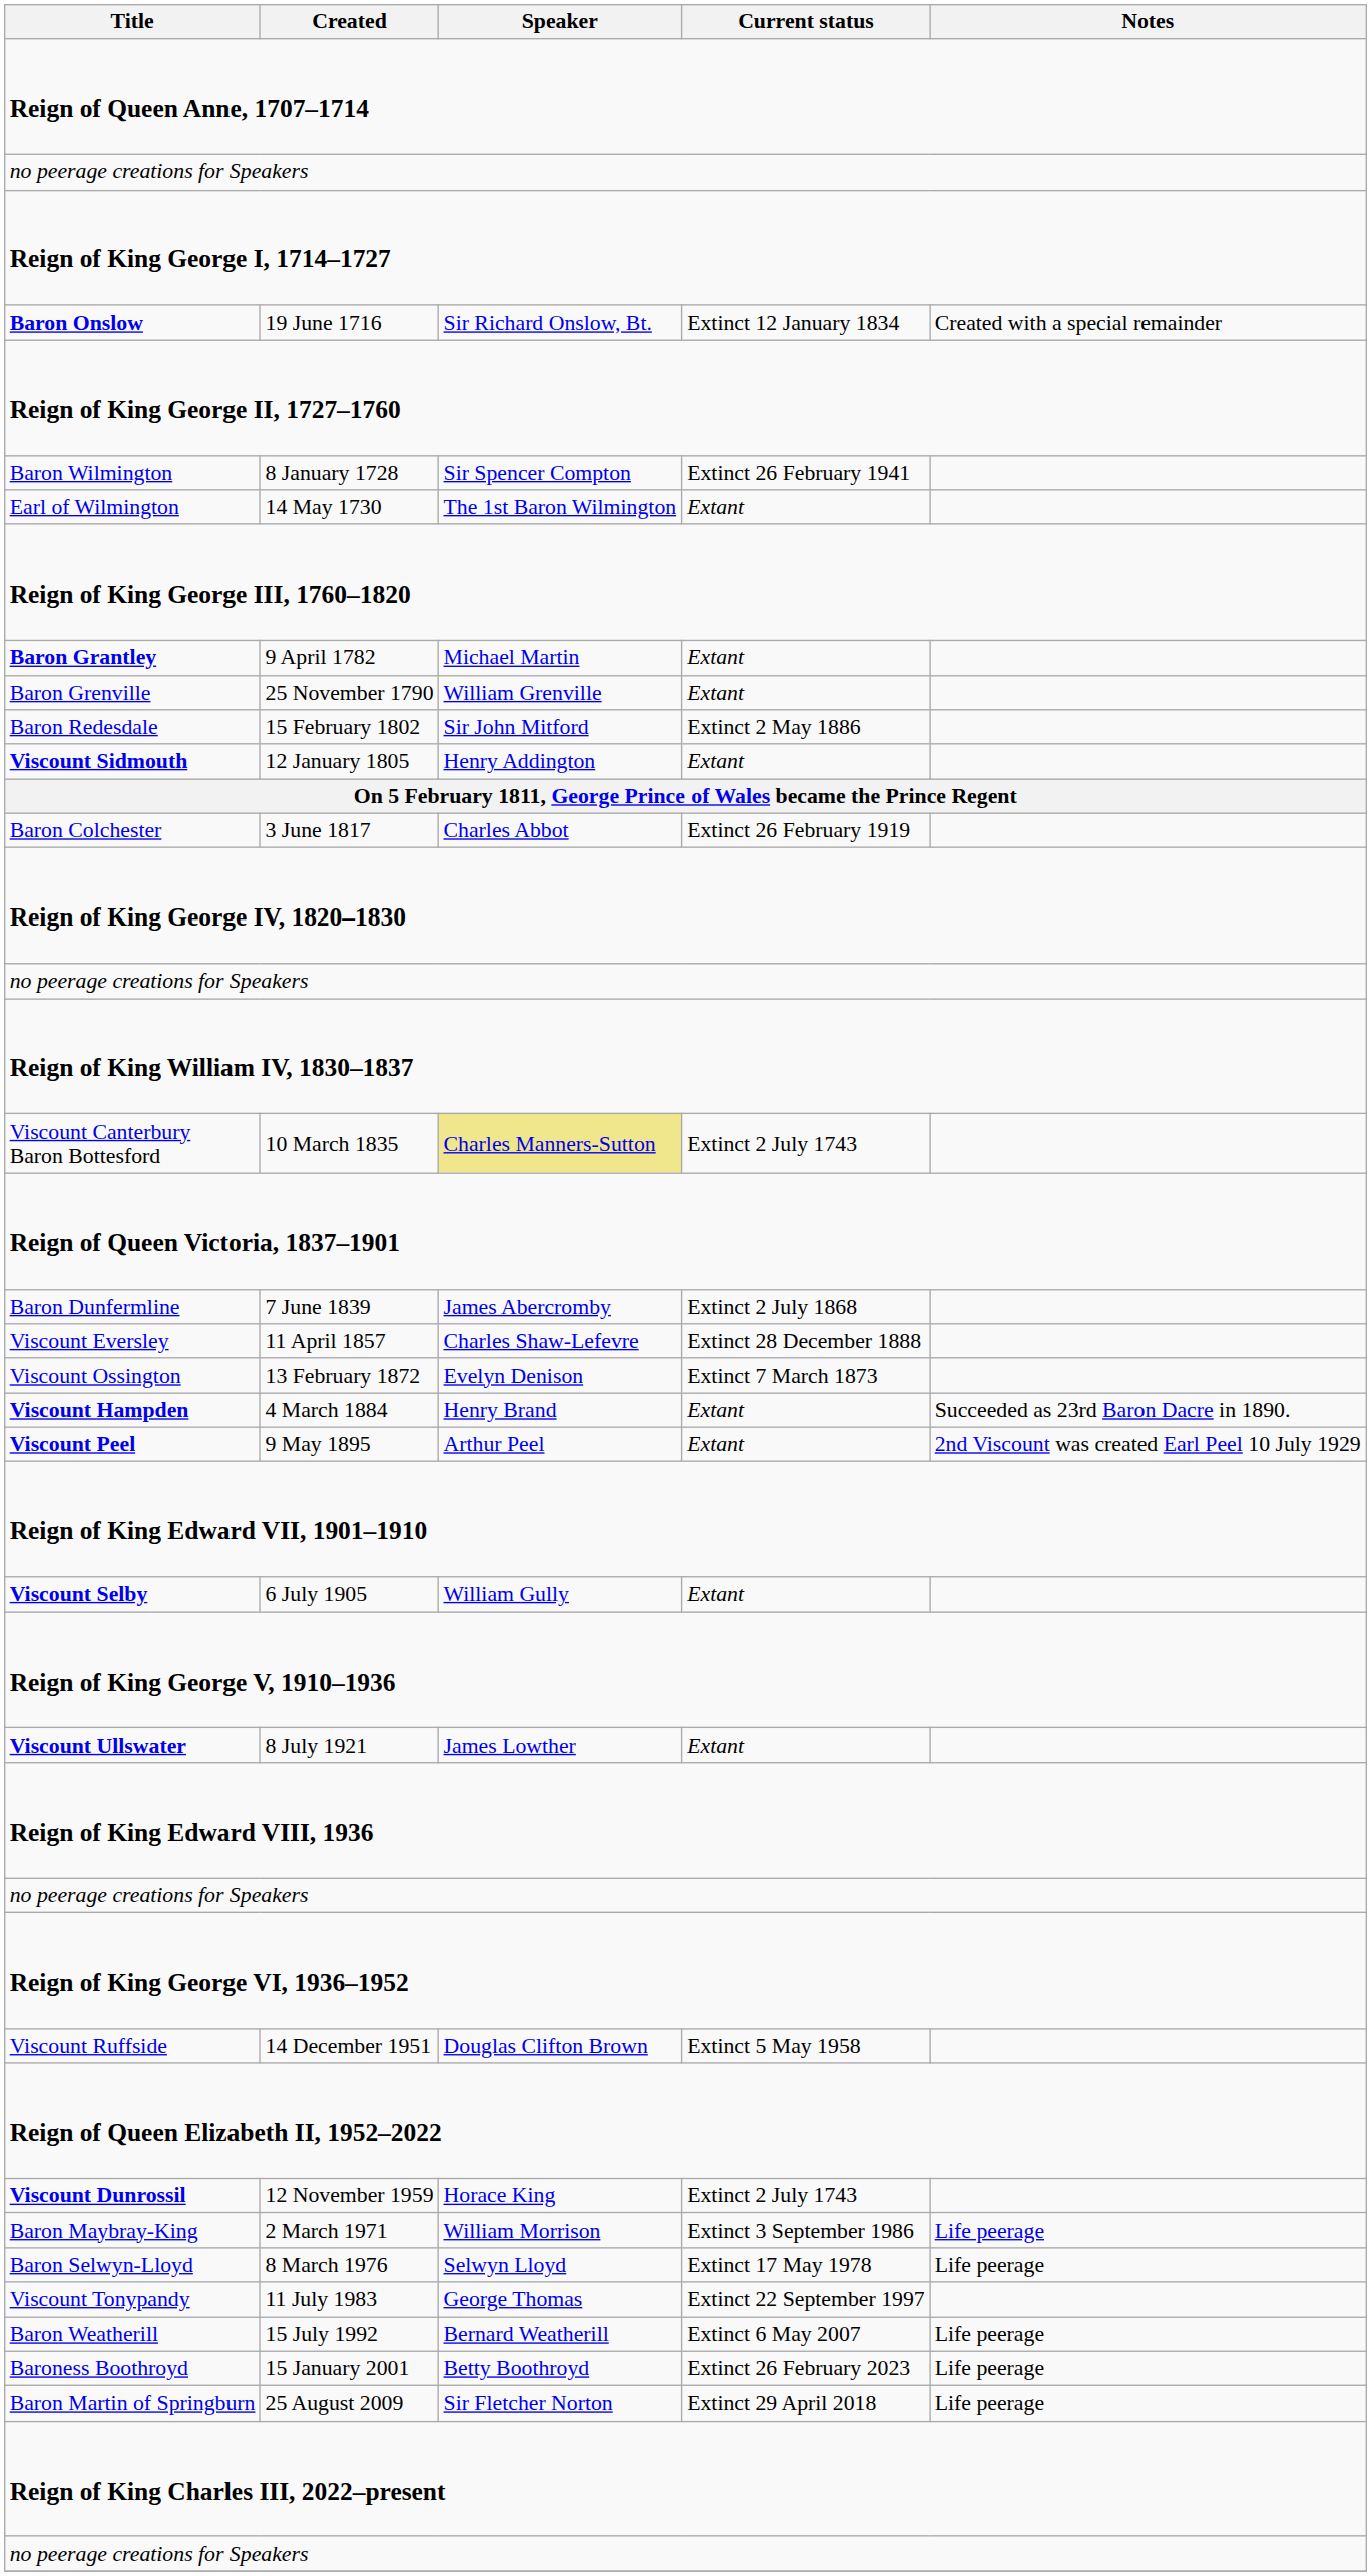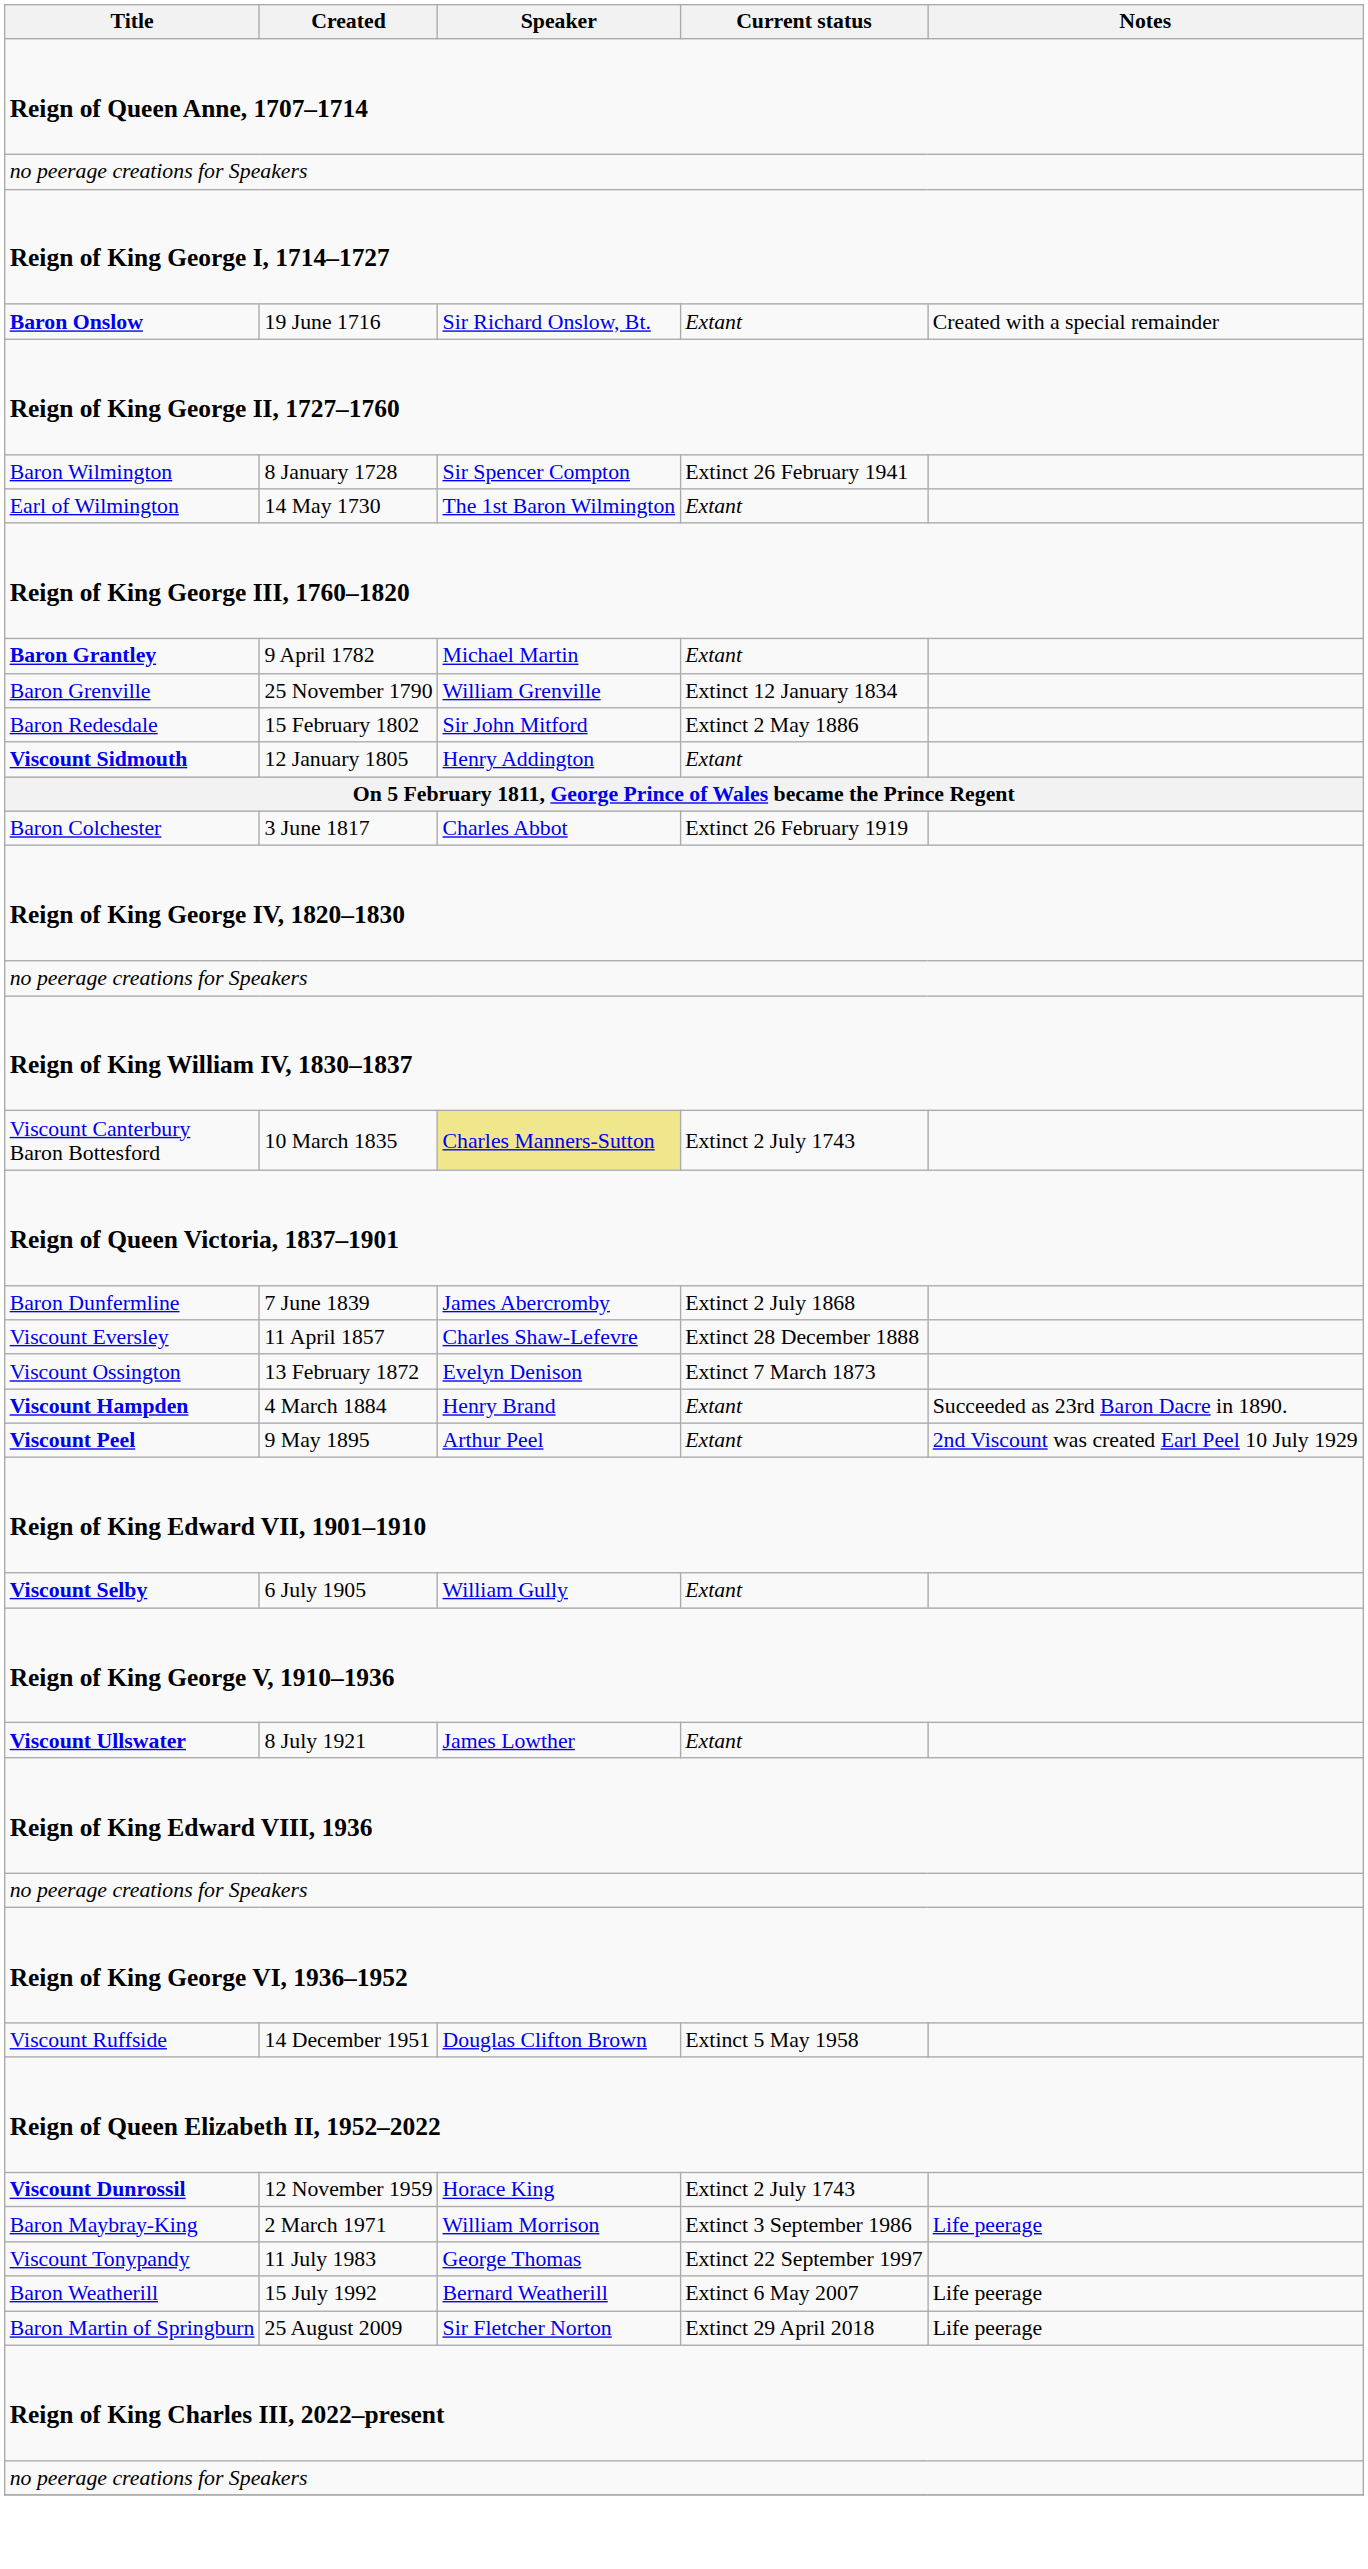Baron Onslow | Current status: Extinct 12 January 1834 -> Extant
Baron Grenville | Current status: Extant -> Extinct 12 January 1834
- row: Baron Selwyn-Lloyd | 8 March 1976 | Selwyn Lloyd | Extinct 17 May 1978 | Life peerage
- row: Baroness Boothroyd | 15 January 2001 | Betty Boothroyd | Extinct 26 February 2023 | Life peerage
